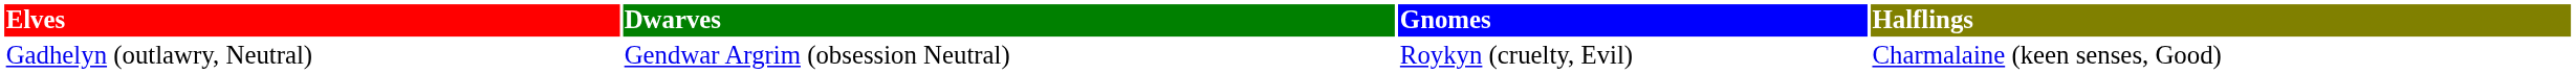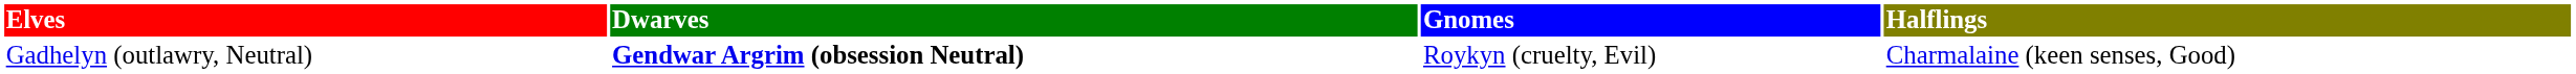Gadhelyn (outlawry, Neutral) | Dwarves: normal -> bold
